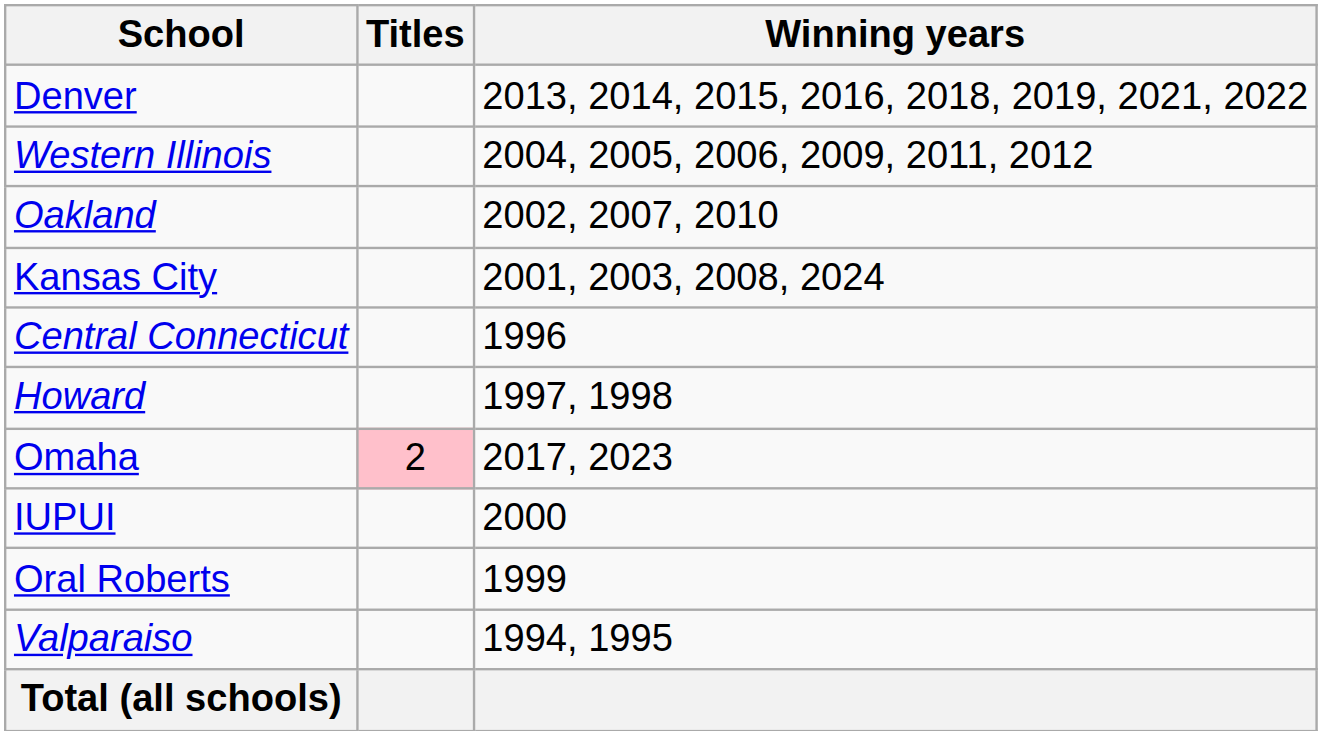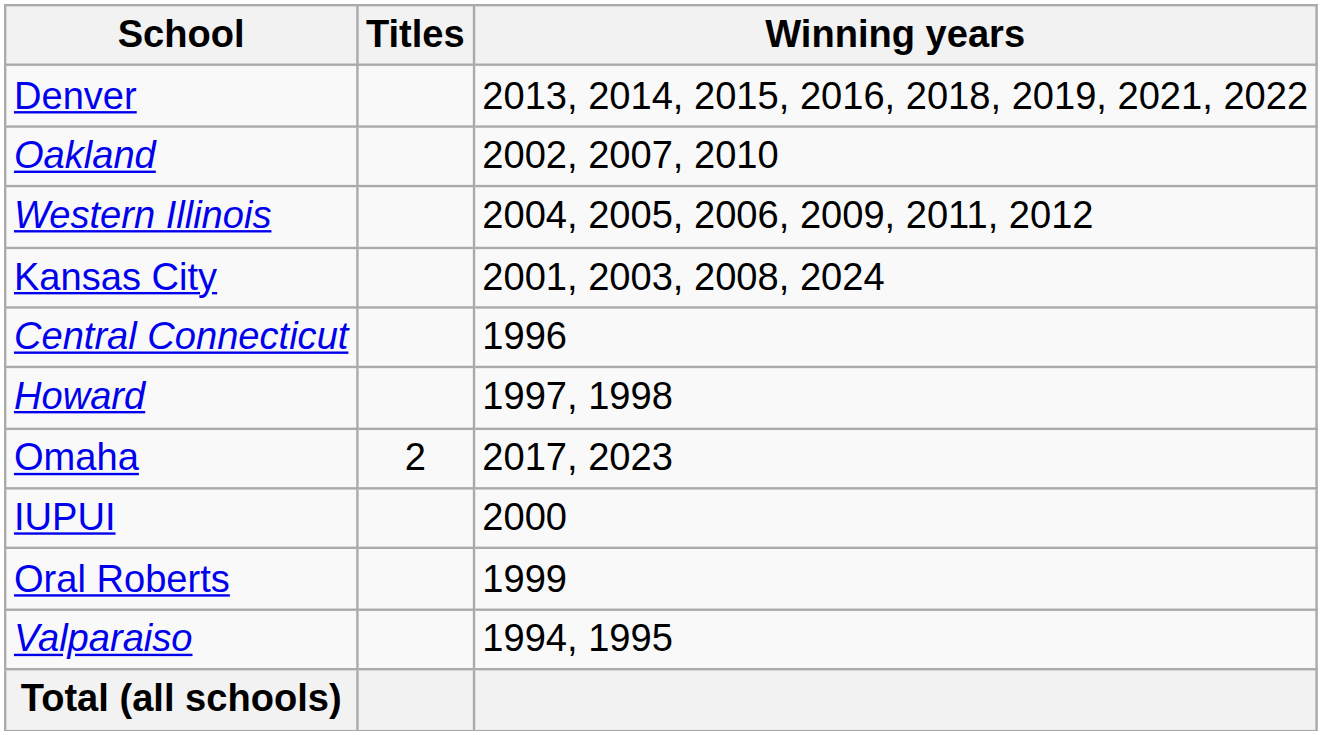rows swapped: Western Illinois <-> Oakland
Omaha | Titles: pink background -> no background
